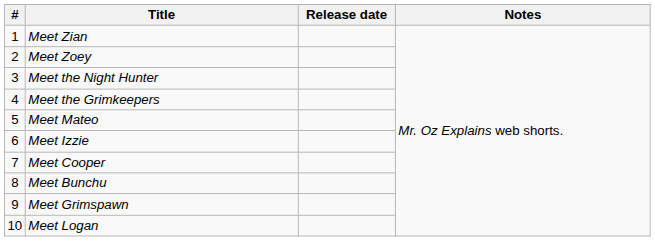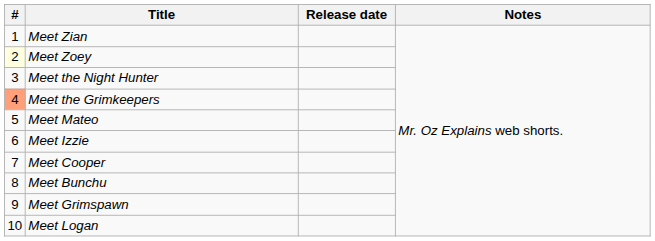Meet Zoey | #: no background -> lightyellow background
Meet the Grimkeepers | #: no background -> lightsalmon background
